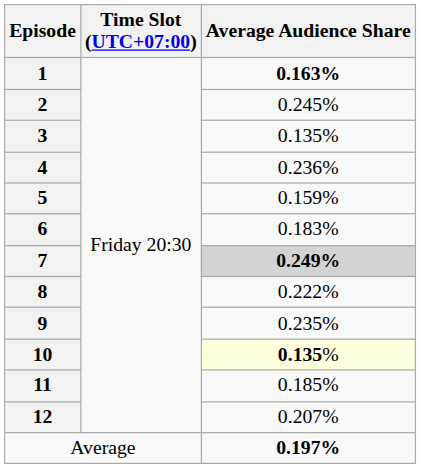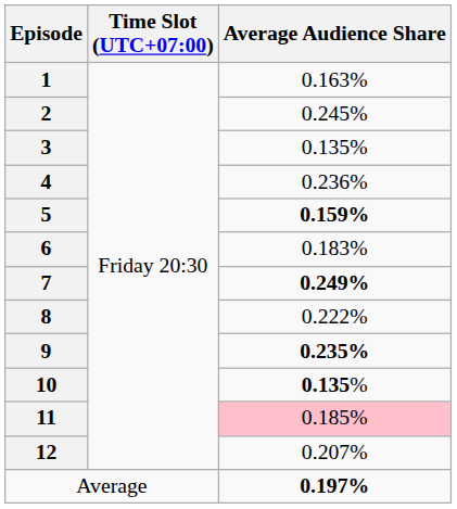1 | Average Audience Share: bold -> normal
5 | Average Audience Share: normal -> bold
7 | Average Audience Share: lightgrey background -> no background
9 | Average Audience Share: normal -> bold
10 | Average Audience Share: lightyellow background -> no background
11 | Average Audience Share: no background -> pink background
